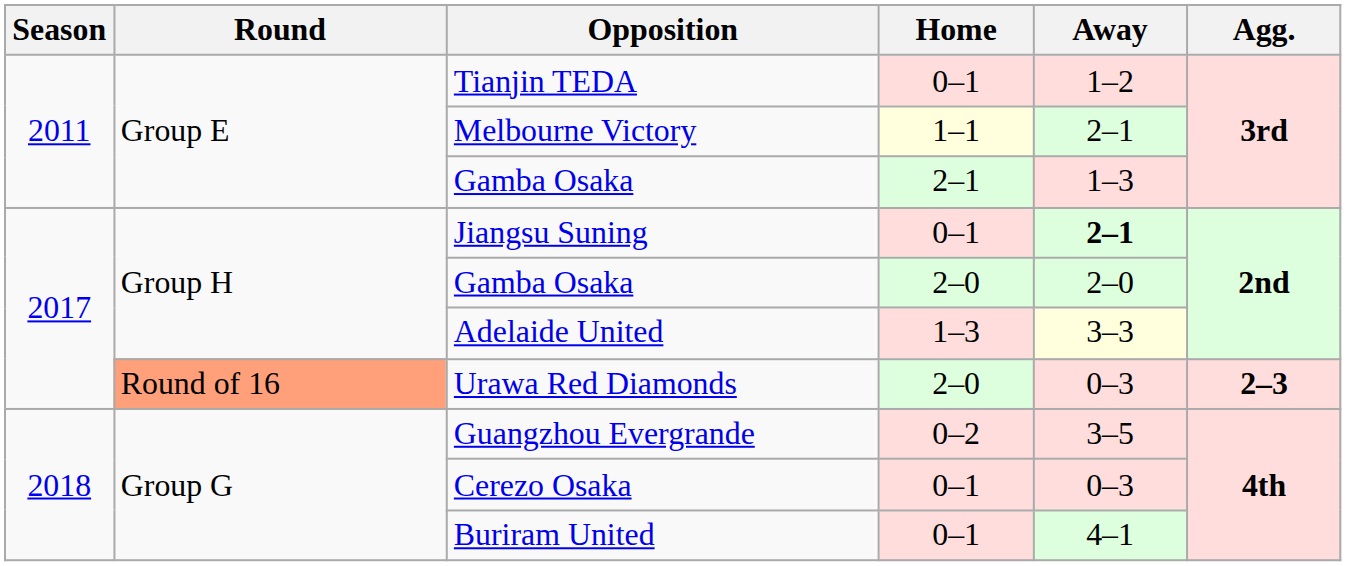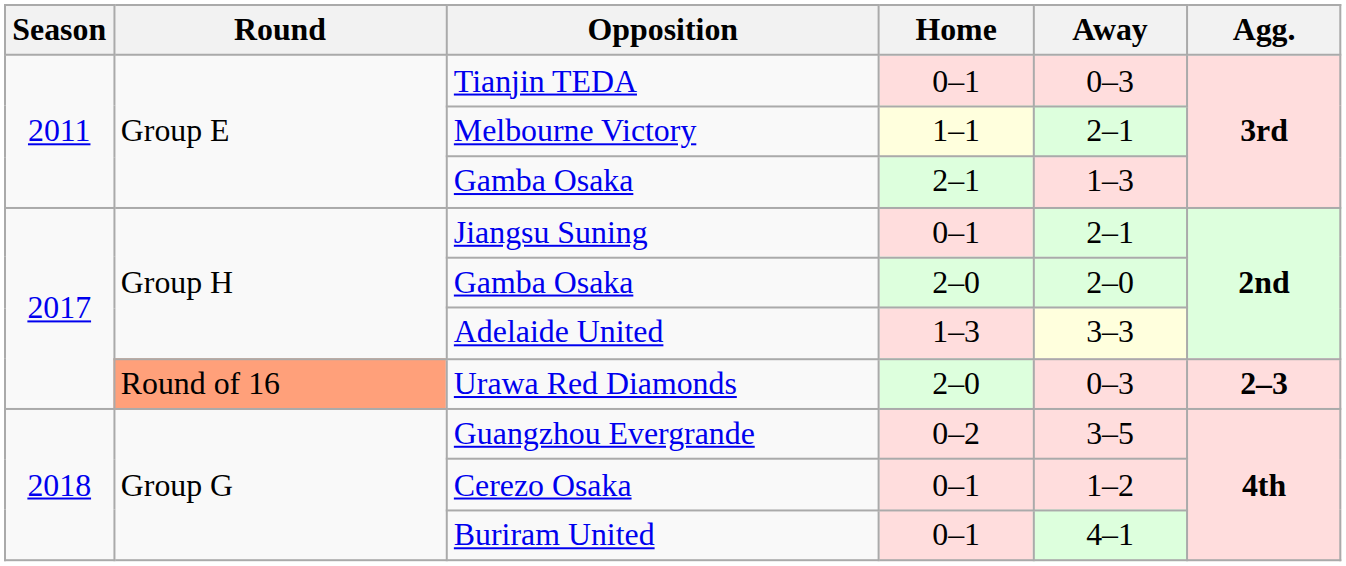Tianjin TEDA | Away: 1–2 -> 0–3
Jiangsu Suning | Away: bold -> normal
Cerezo Osaka | Away: 0–3 -> 1–2
